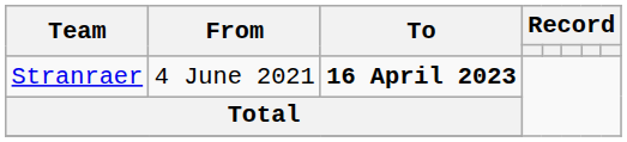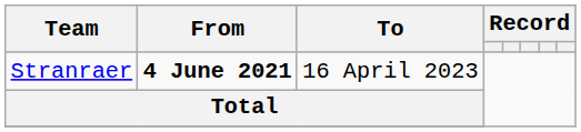Stranraer | From: normal -> bold
Stranraer | To: bold -> normal
